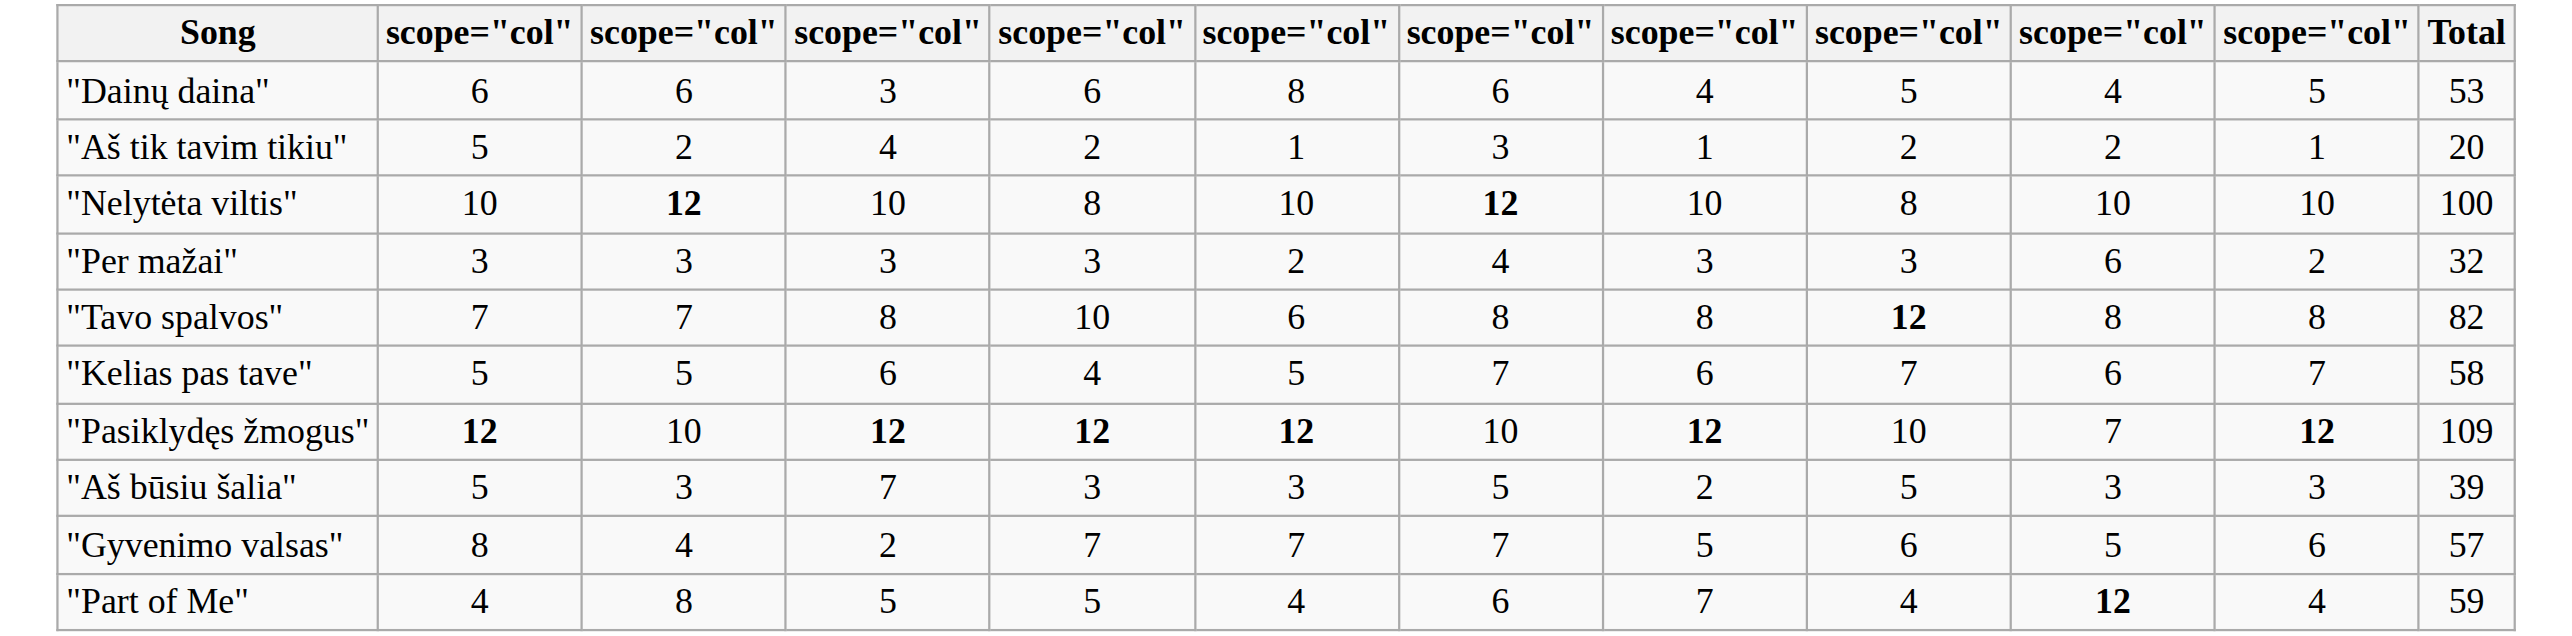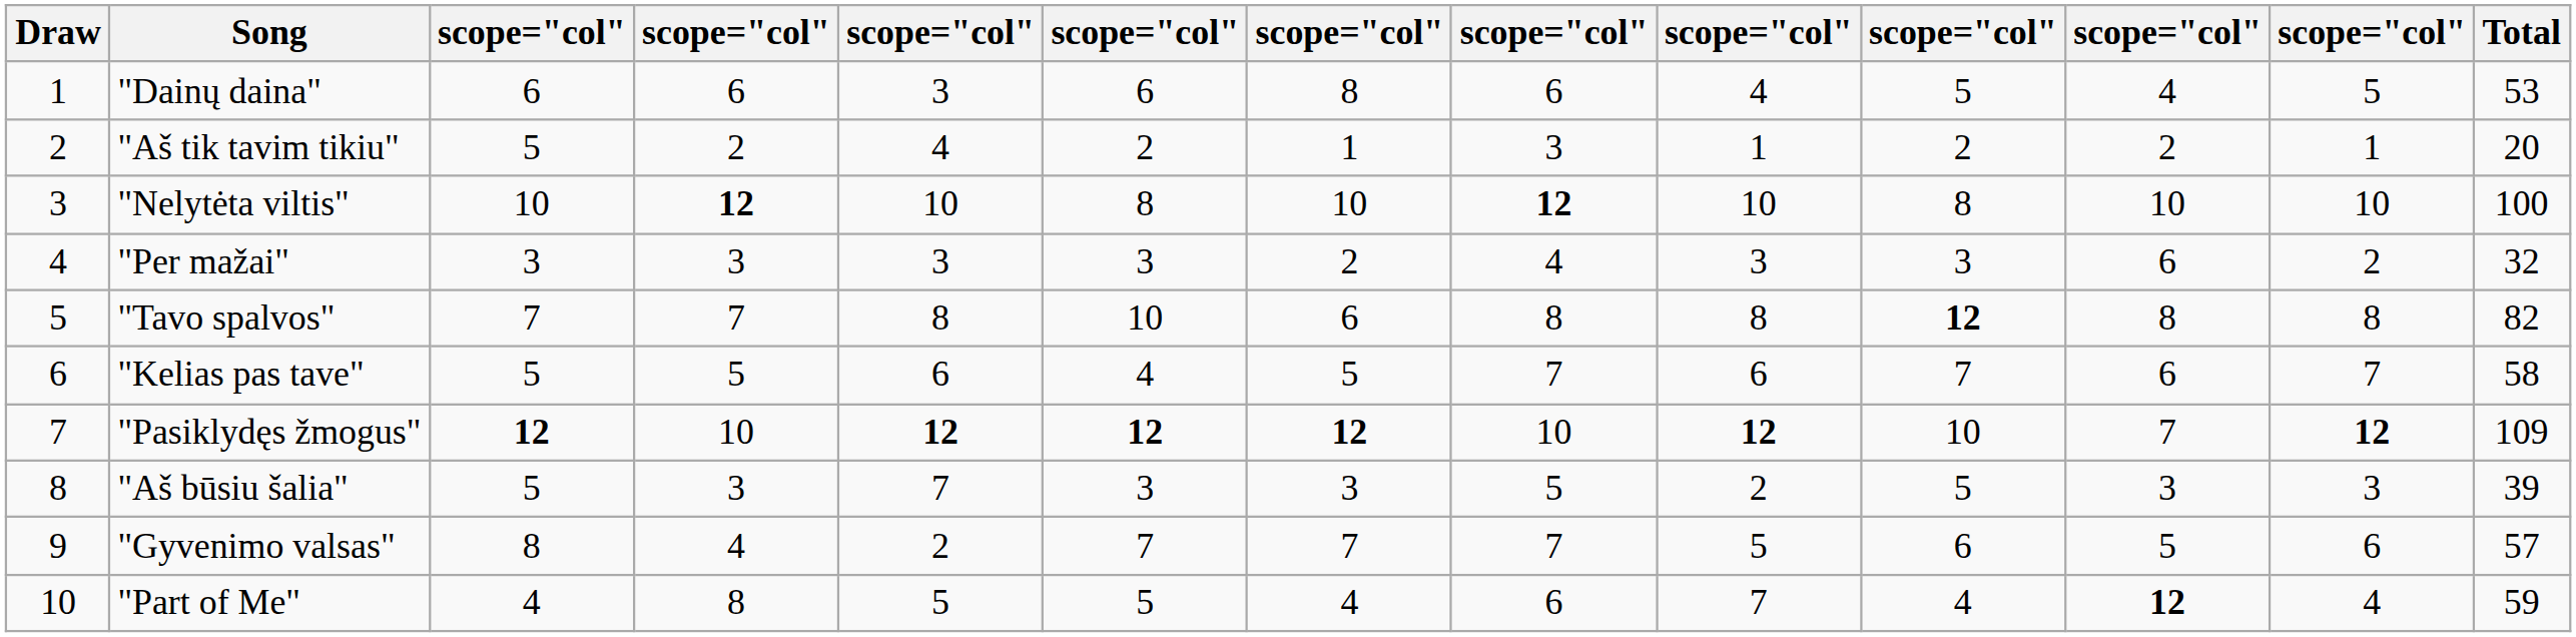+ column: Draw | 1 | 2 | 3 | 4 | 5 | 6 | 7 | 8 | 9 | 10
